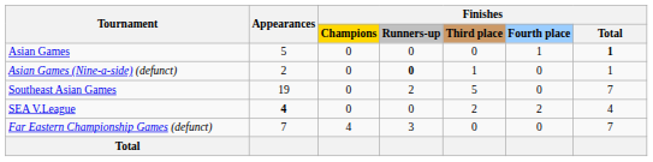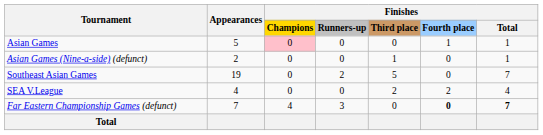Asian Games | Finishes / Champions: no background -> pink background
Asian Games | Finishes / Total: bold -> normal
Asian Games (Nine-a-side) (defunct) | Finishes / Runners-up: bold -> normal
SEA V.League | Appearances: bold -> normal
Far Eastern Championship Games (defunct) | Finishes / Fourth place: normal -> bold
Far Eastern Championship Games (defunct) | Finishes / Total: normal -> bold
